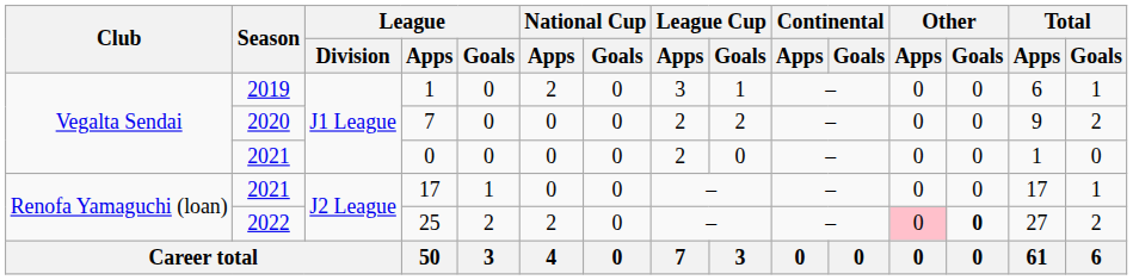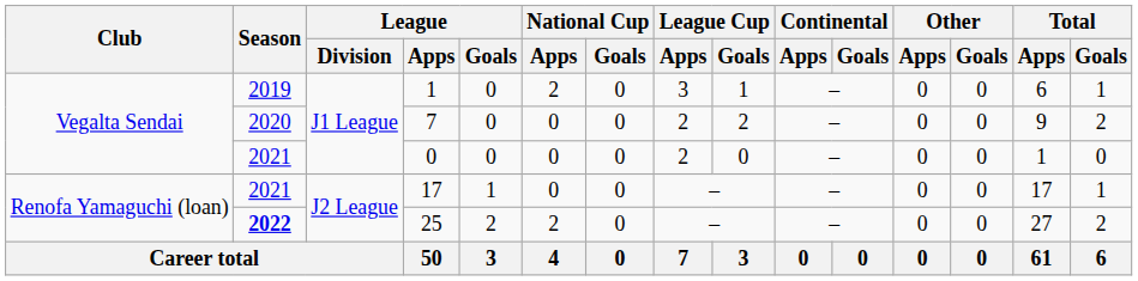25 | Season: normal -> bold
25 | Other / Apps: pink background -> no background
25 | Other / Goals: bold -> normal
